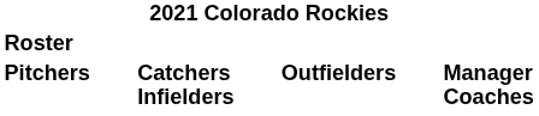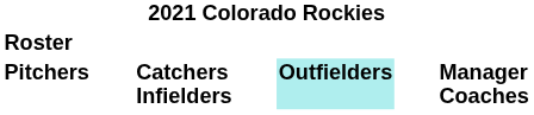Pitchers | column 3: no background -> paleturquoise background
